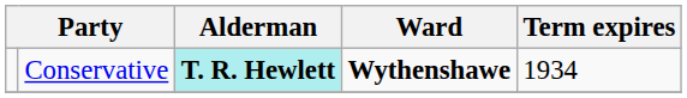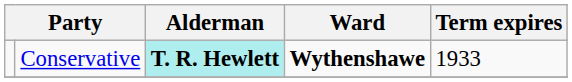Conservative | Term expires: 1934 -> 1933
